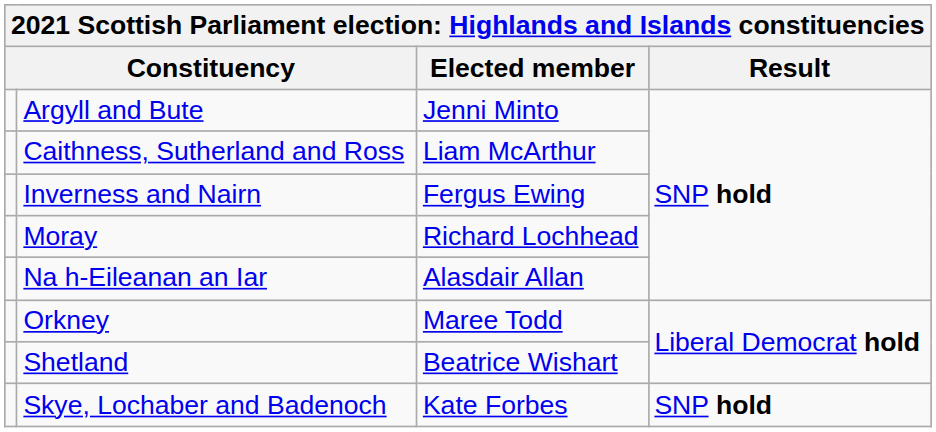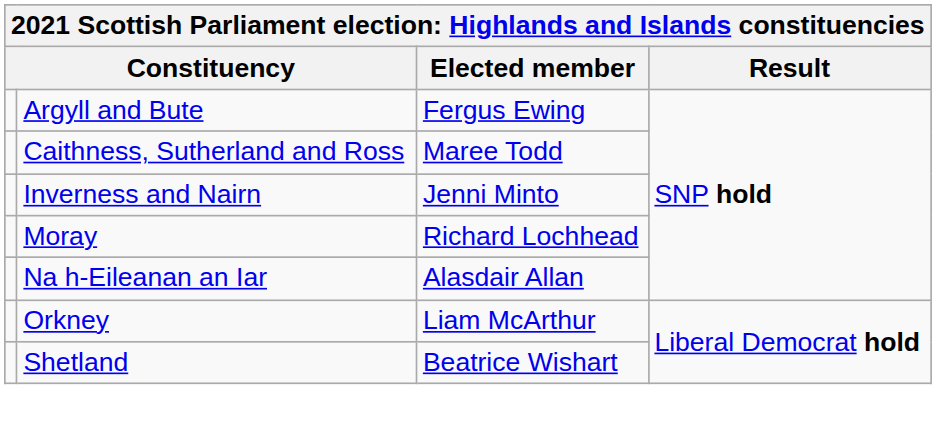Argyll and Bute | Elected member: Jenni Minto -> Fergus Ewing
Caithness, Sutherland and Ross | Elected member: Liam McArthur -> Maree Todd
Inverness and Nairn | Elected member: Fergus Ewing -> Jenni Minto
Orkney | Elected member: Maree Todd -> Liam McArthur
- row: Skye, Lochaber and Badenoch | Kate Forbes | SNP hold
